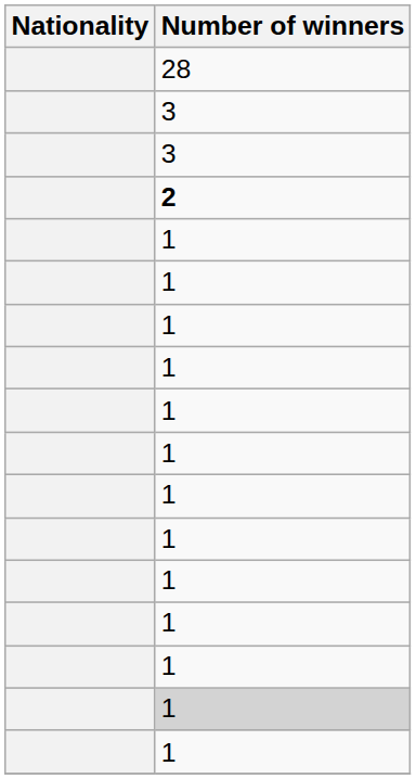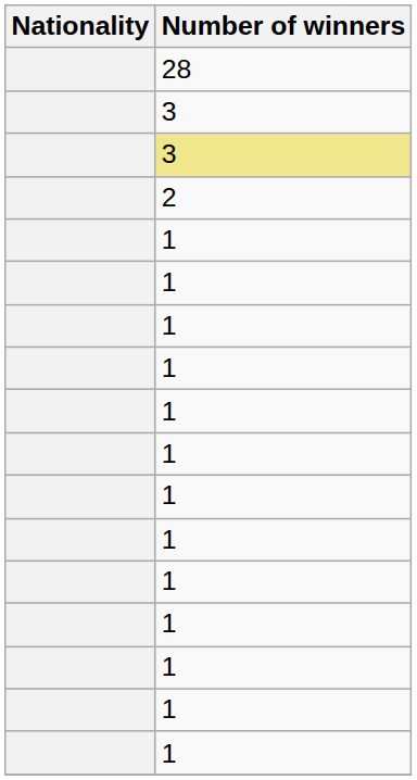row 4 | Number of winners: no background -> khaki background
row 5 | Number of winners: bold -> normal
row 17 | Number of winners: lightgrey background -> no background
